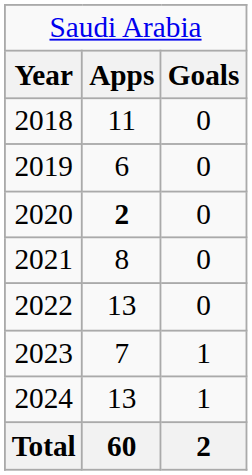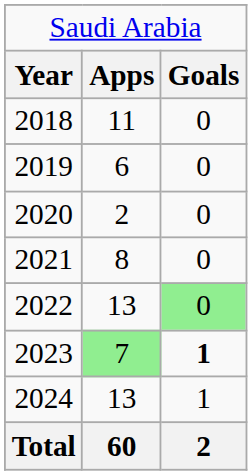2020 | column 2: bold -> normal
2022 | column 3: no background -> lightgreen background
2023 | column 2: no background -> lightgreen background
2023 | column 3: normal -> bold
